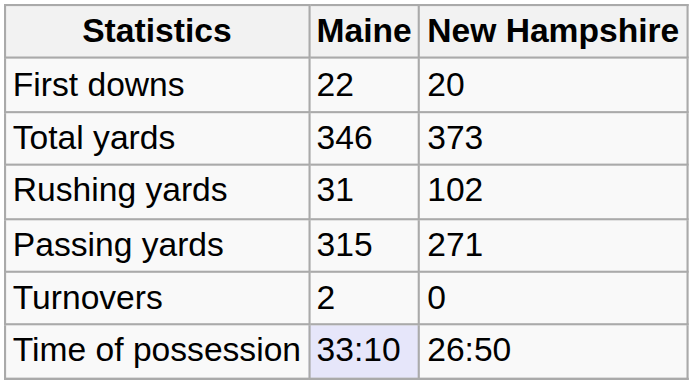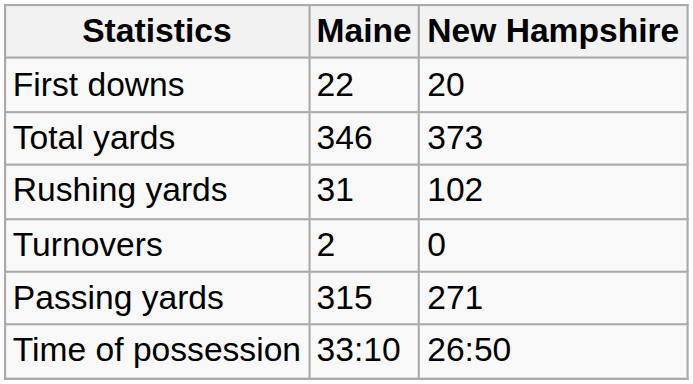rows swapped: Passing yards <-> Turnovers
Time of possession | Maine: lavender background -> no background
